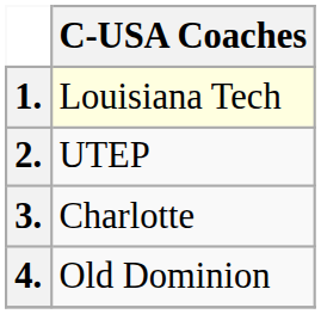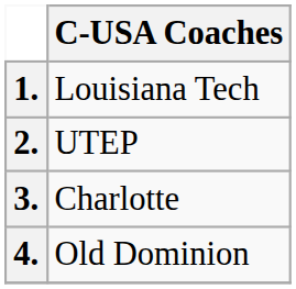1. | C-USA Coaches: lightyellow background -> no background
